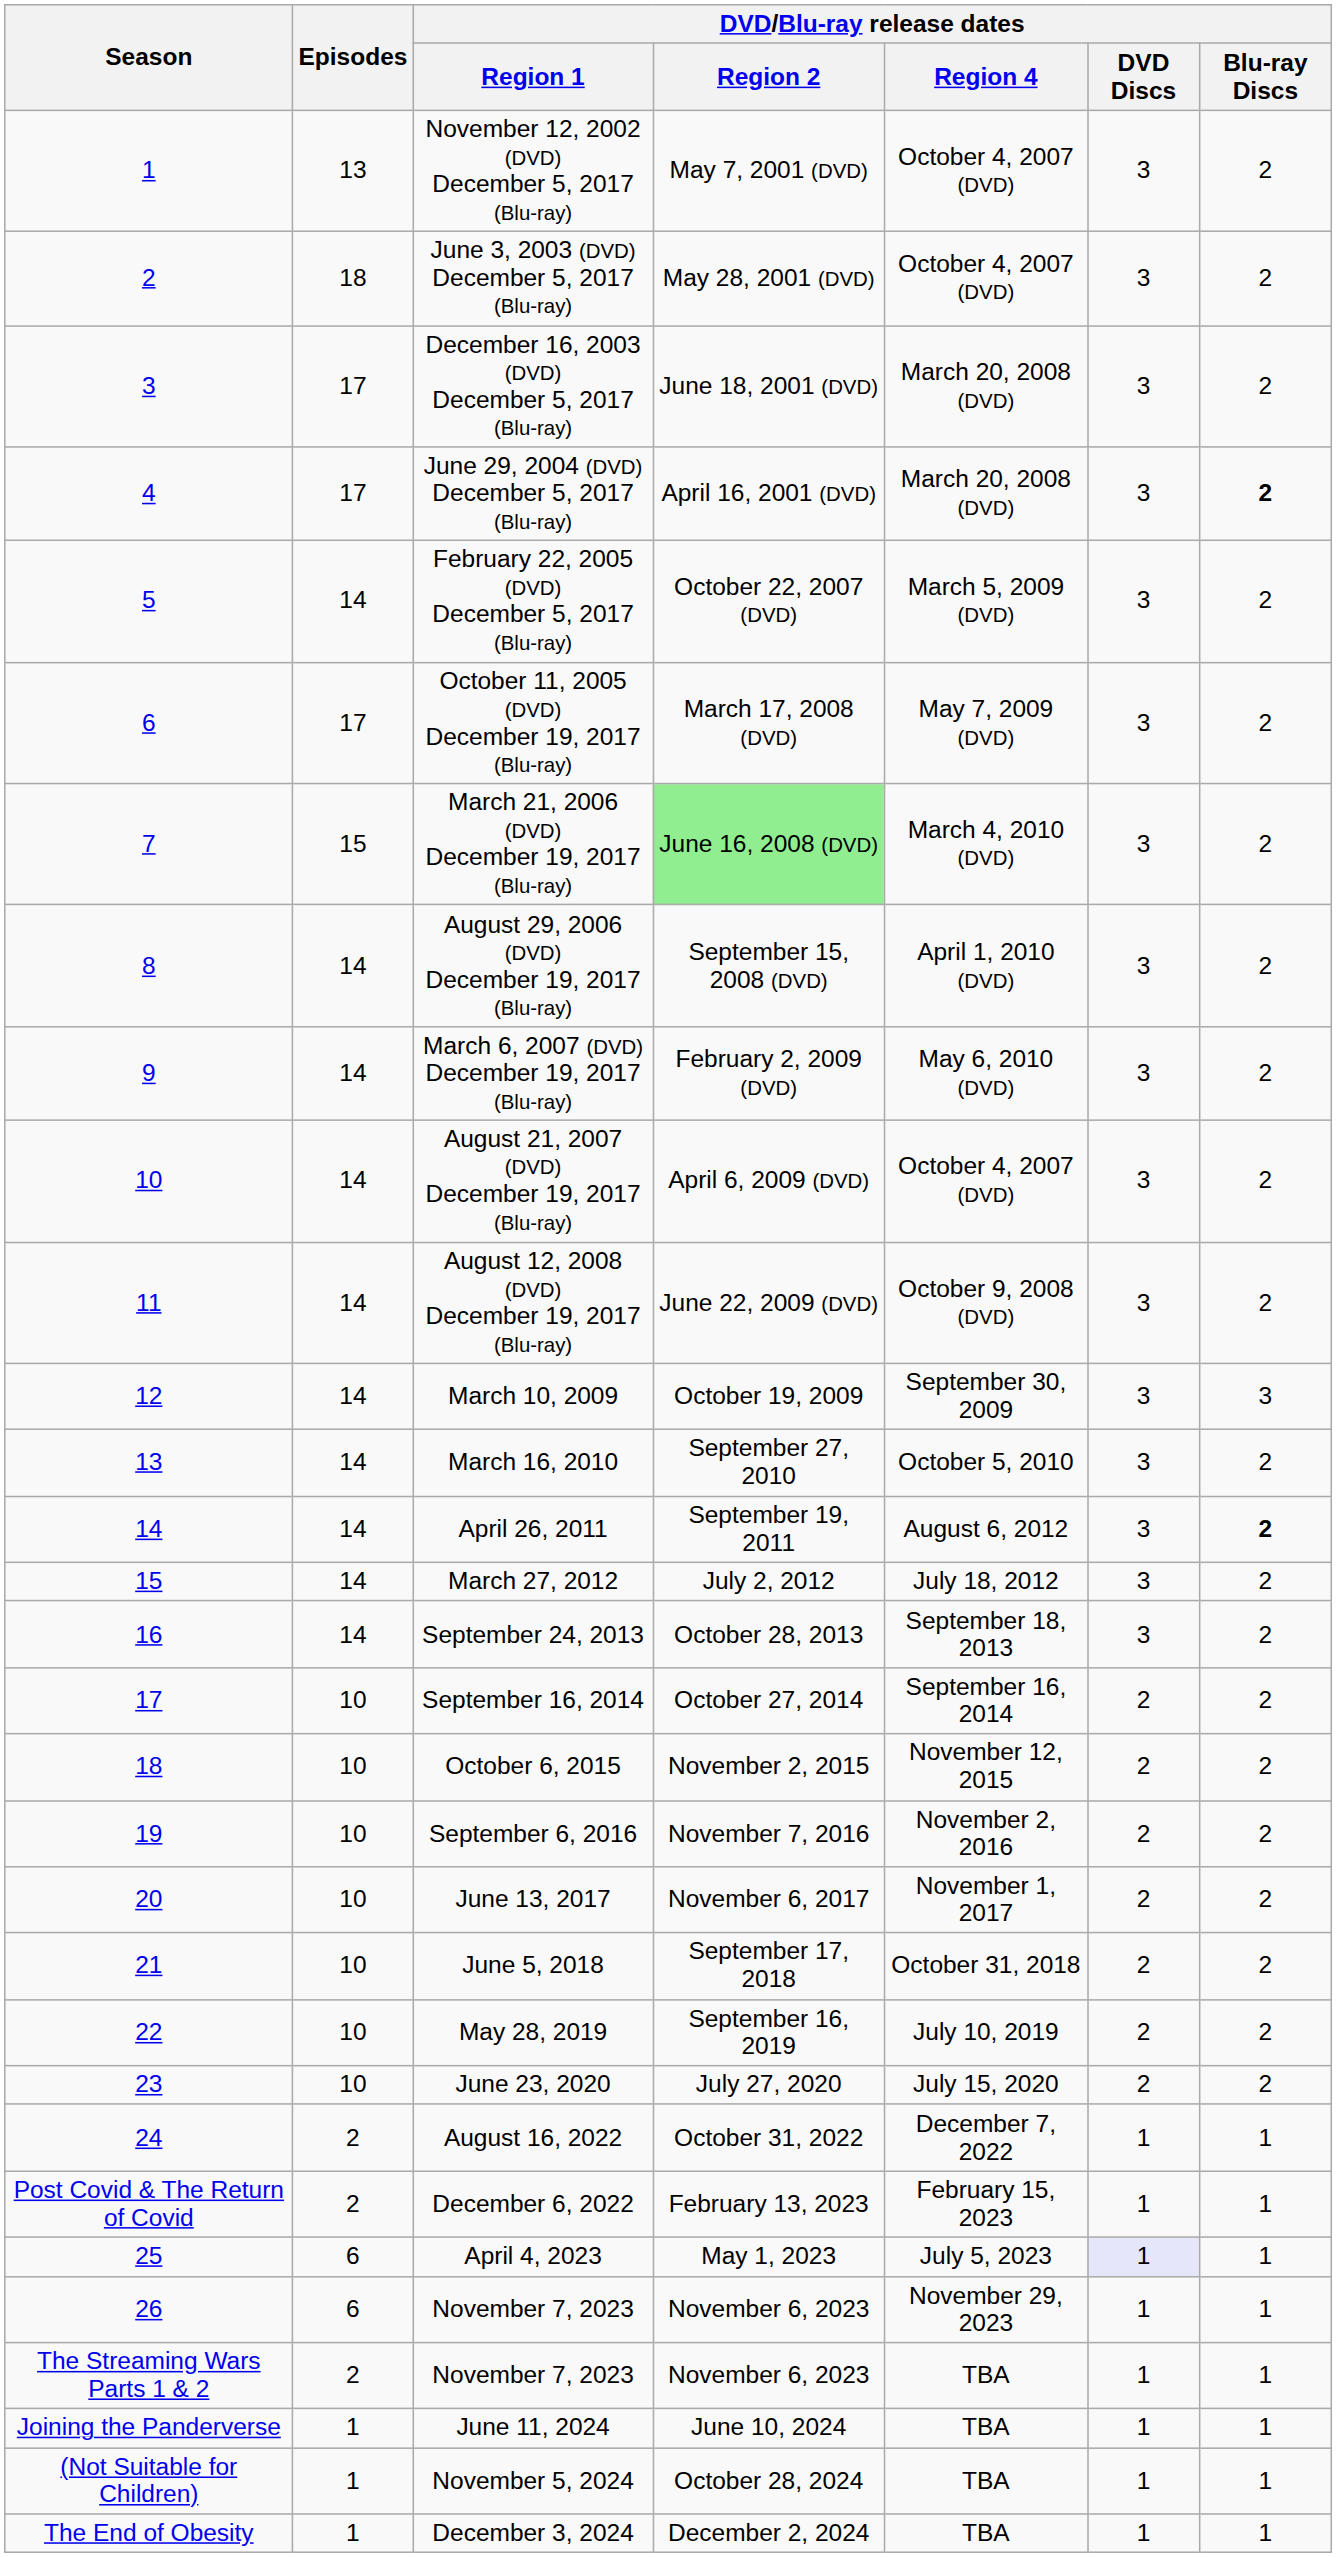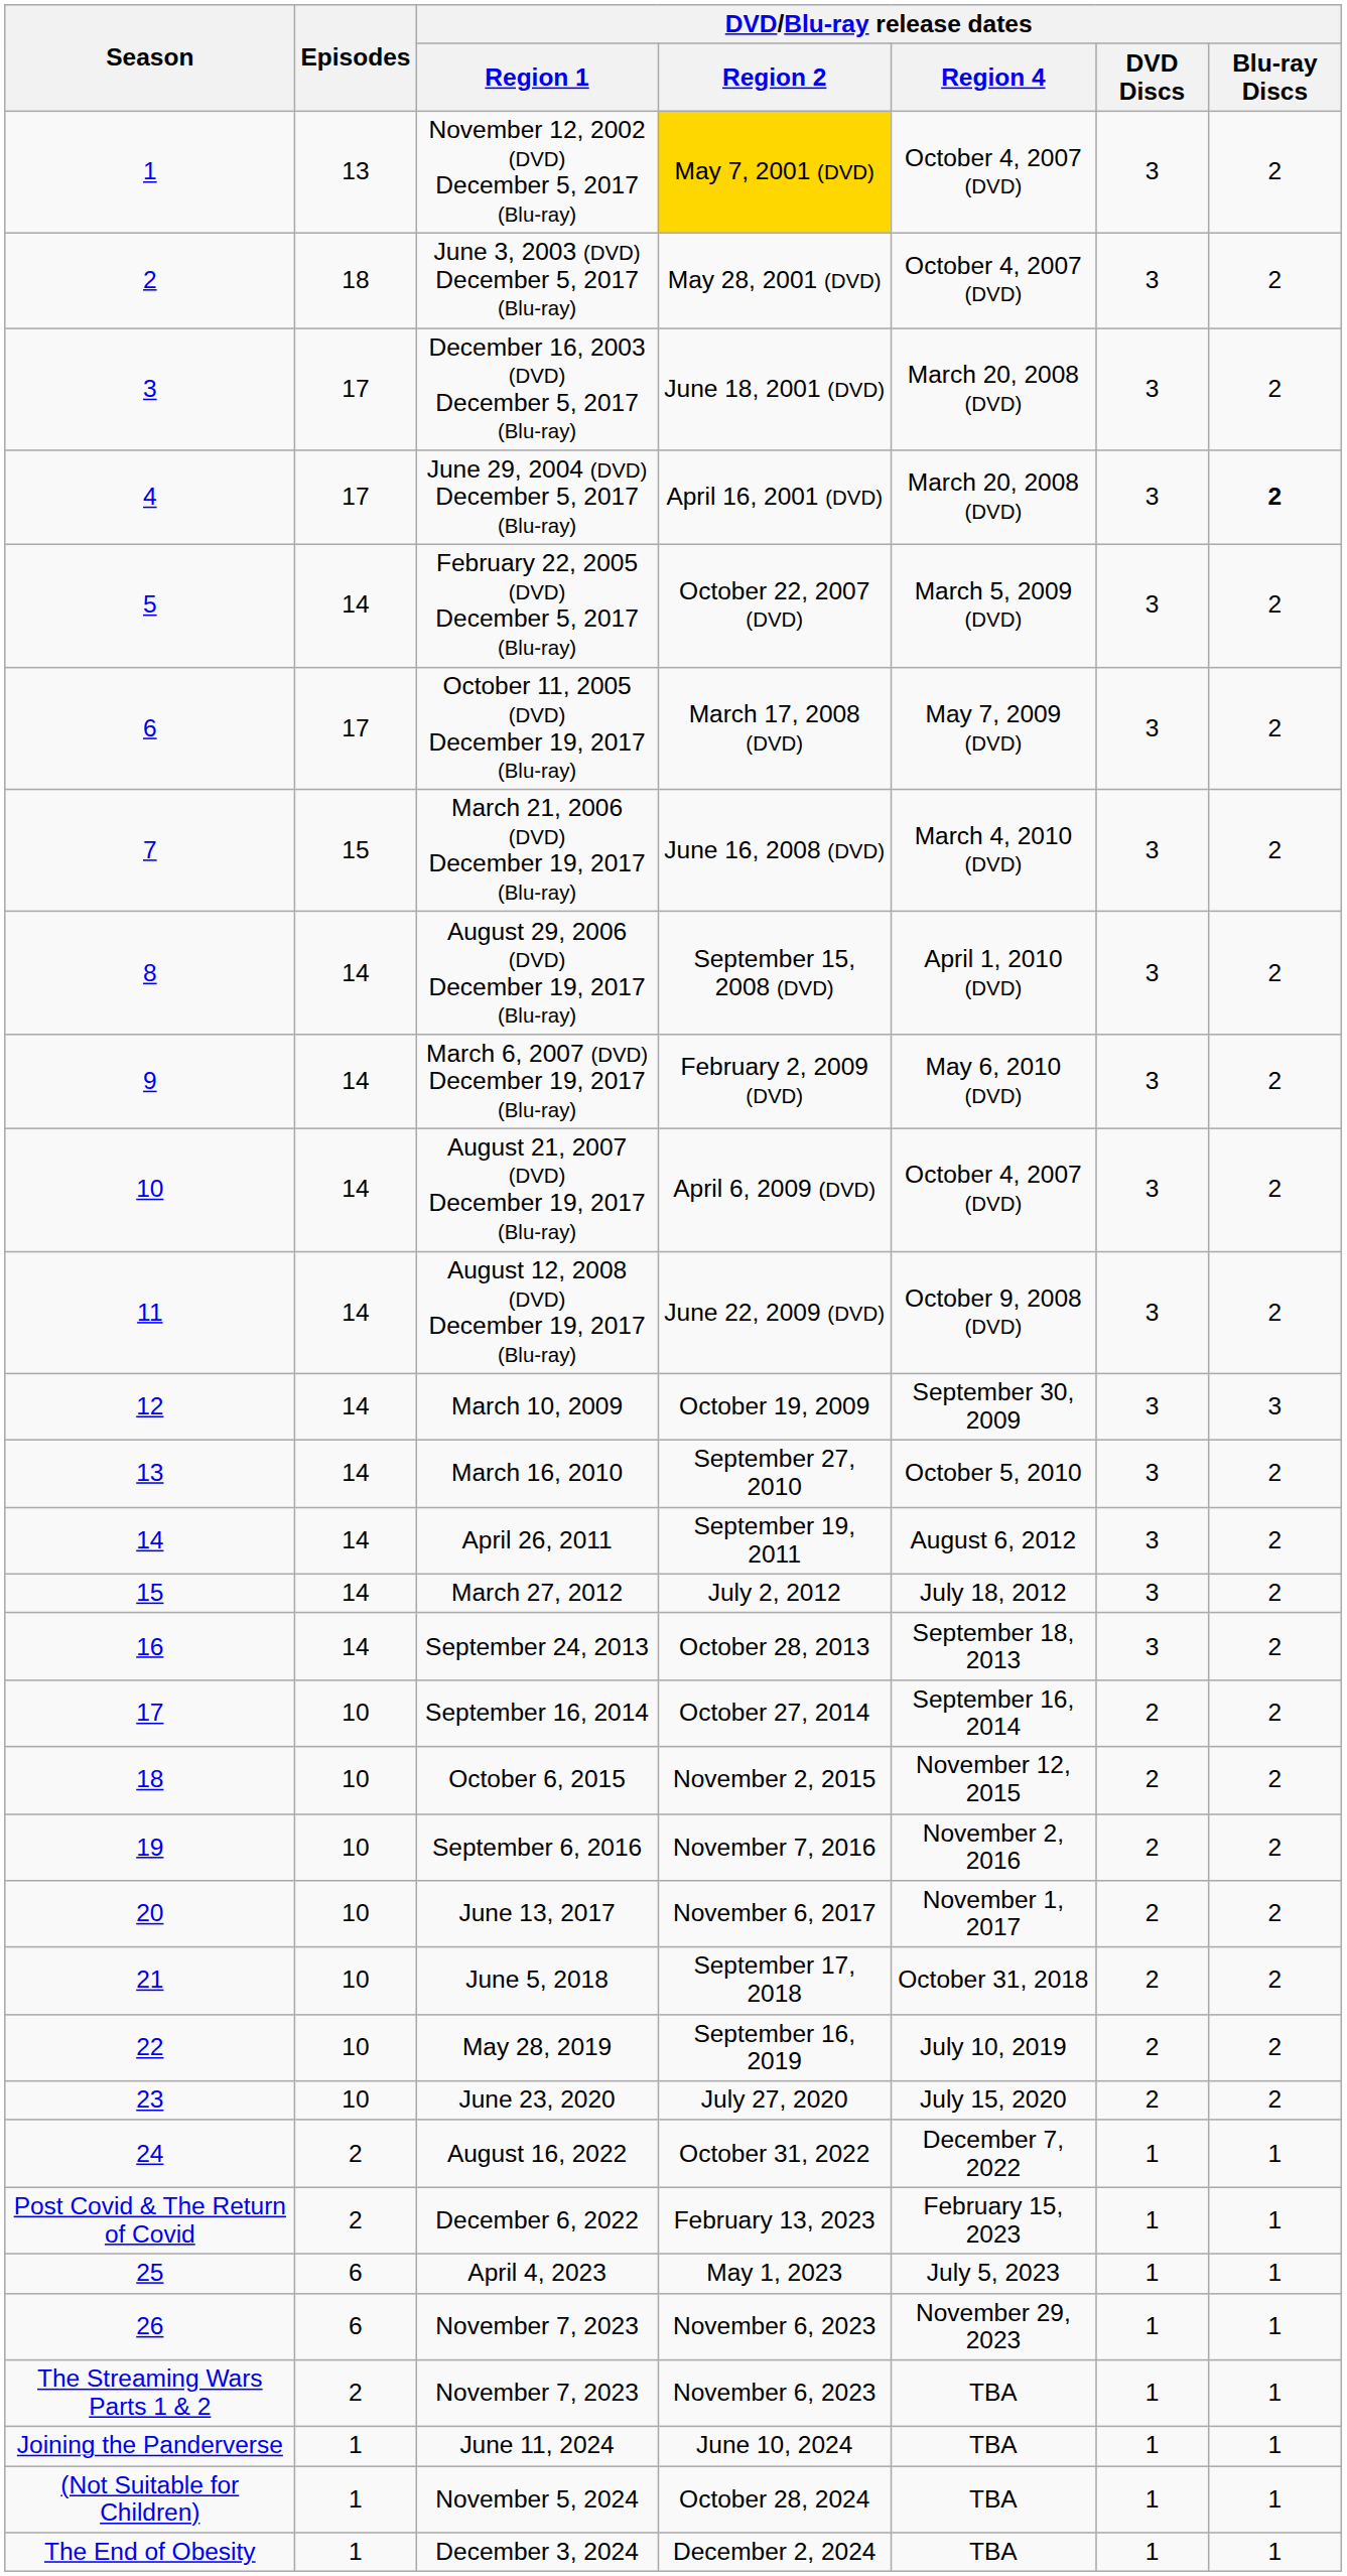November 12, 2002 (DVD) December 5, 2017 (Blu-ray) | DVD/Blu-ray release dates / Region 2: no background -> gold background
March 21, 2006 (DVD) December 19, 2017 (Blu-ray) | DVD/Blu-ray release dates / Region 2: lightgreen background -> no background
April 26, 2011 | DVD/Blu-ray release dates / Blu-ray Discs: bold -> normal
April 4, 2023 | DVD/Blu-ray release dates / DVD Discs: lavender background -> no background
